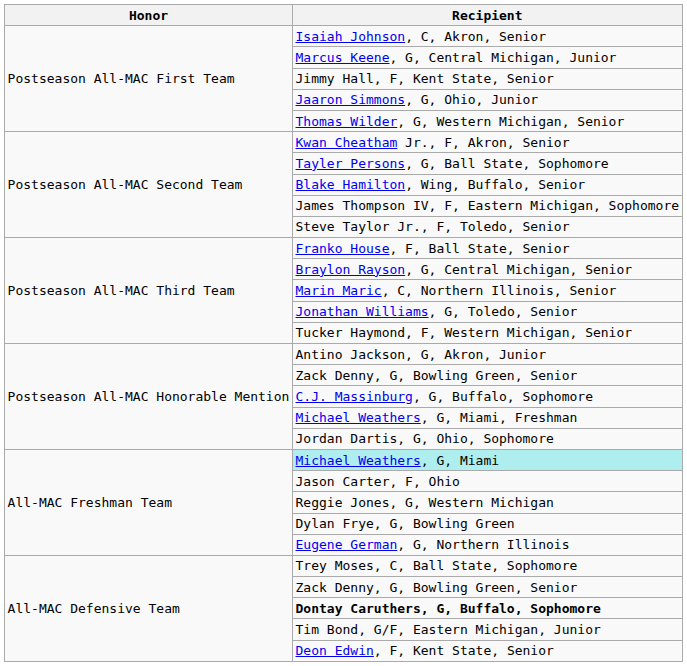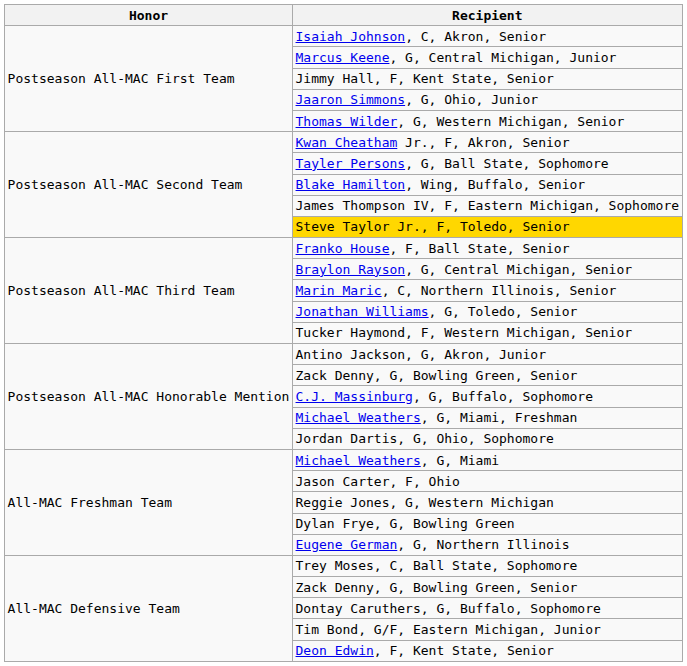row 11 | Recipient: no background -> gold background
row 22 | Recipient: paleturquoise background -> no background
row 29 | Recipient: bold -> normal
